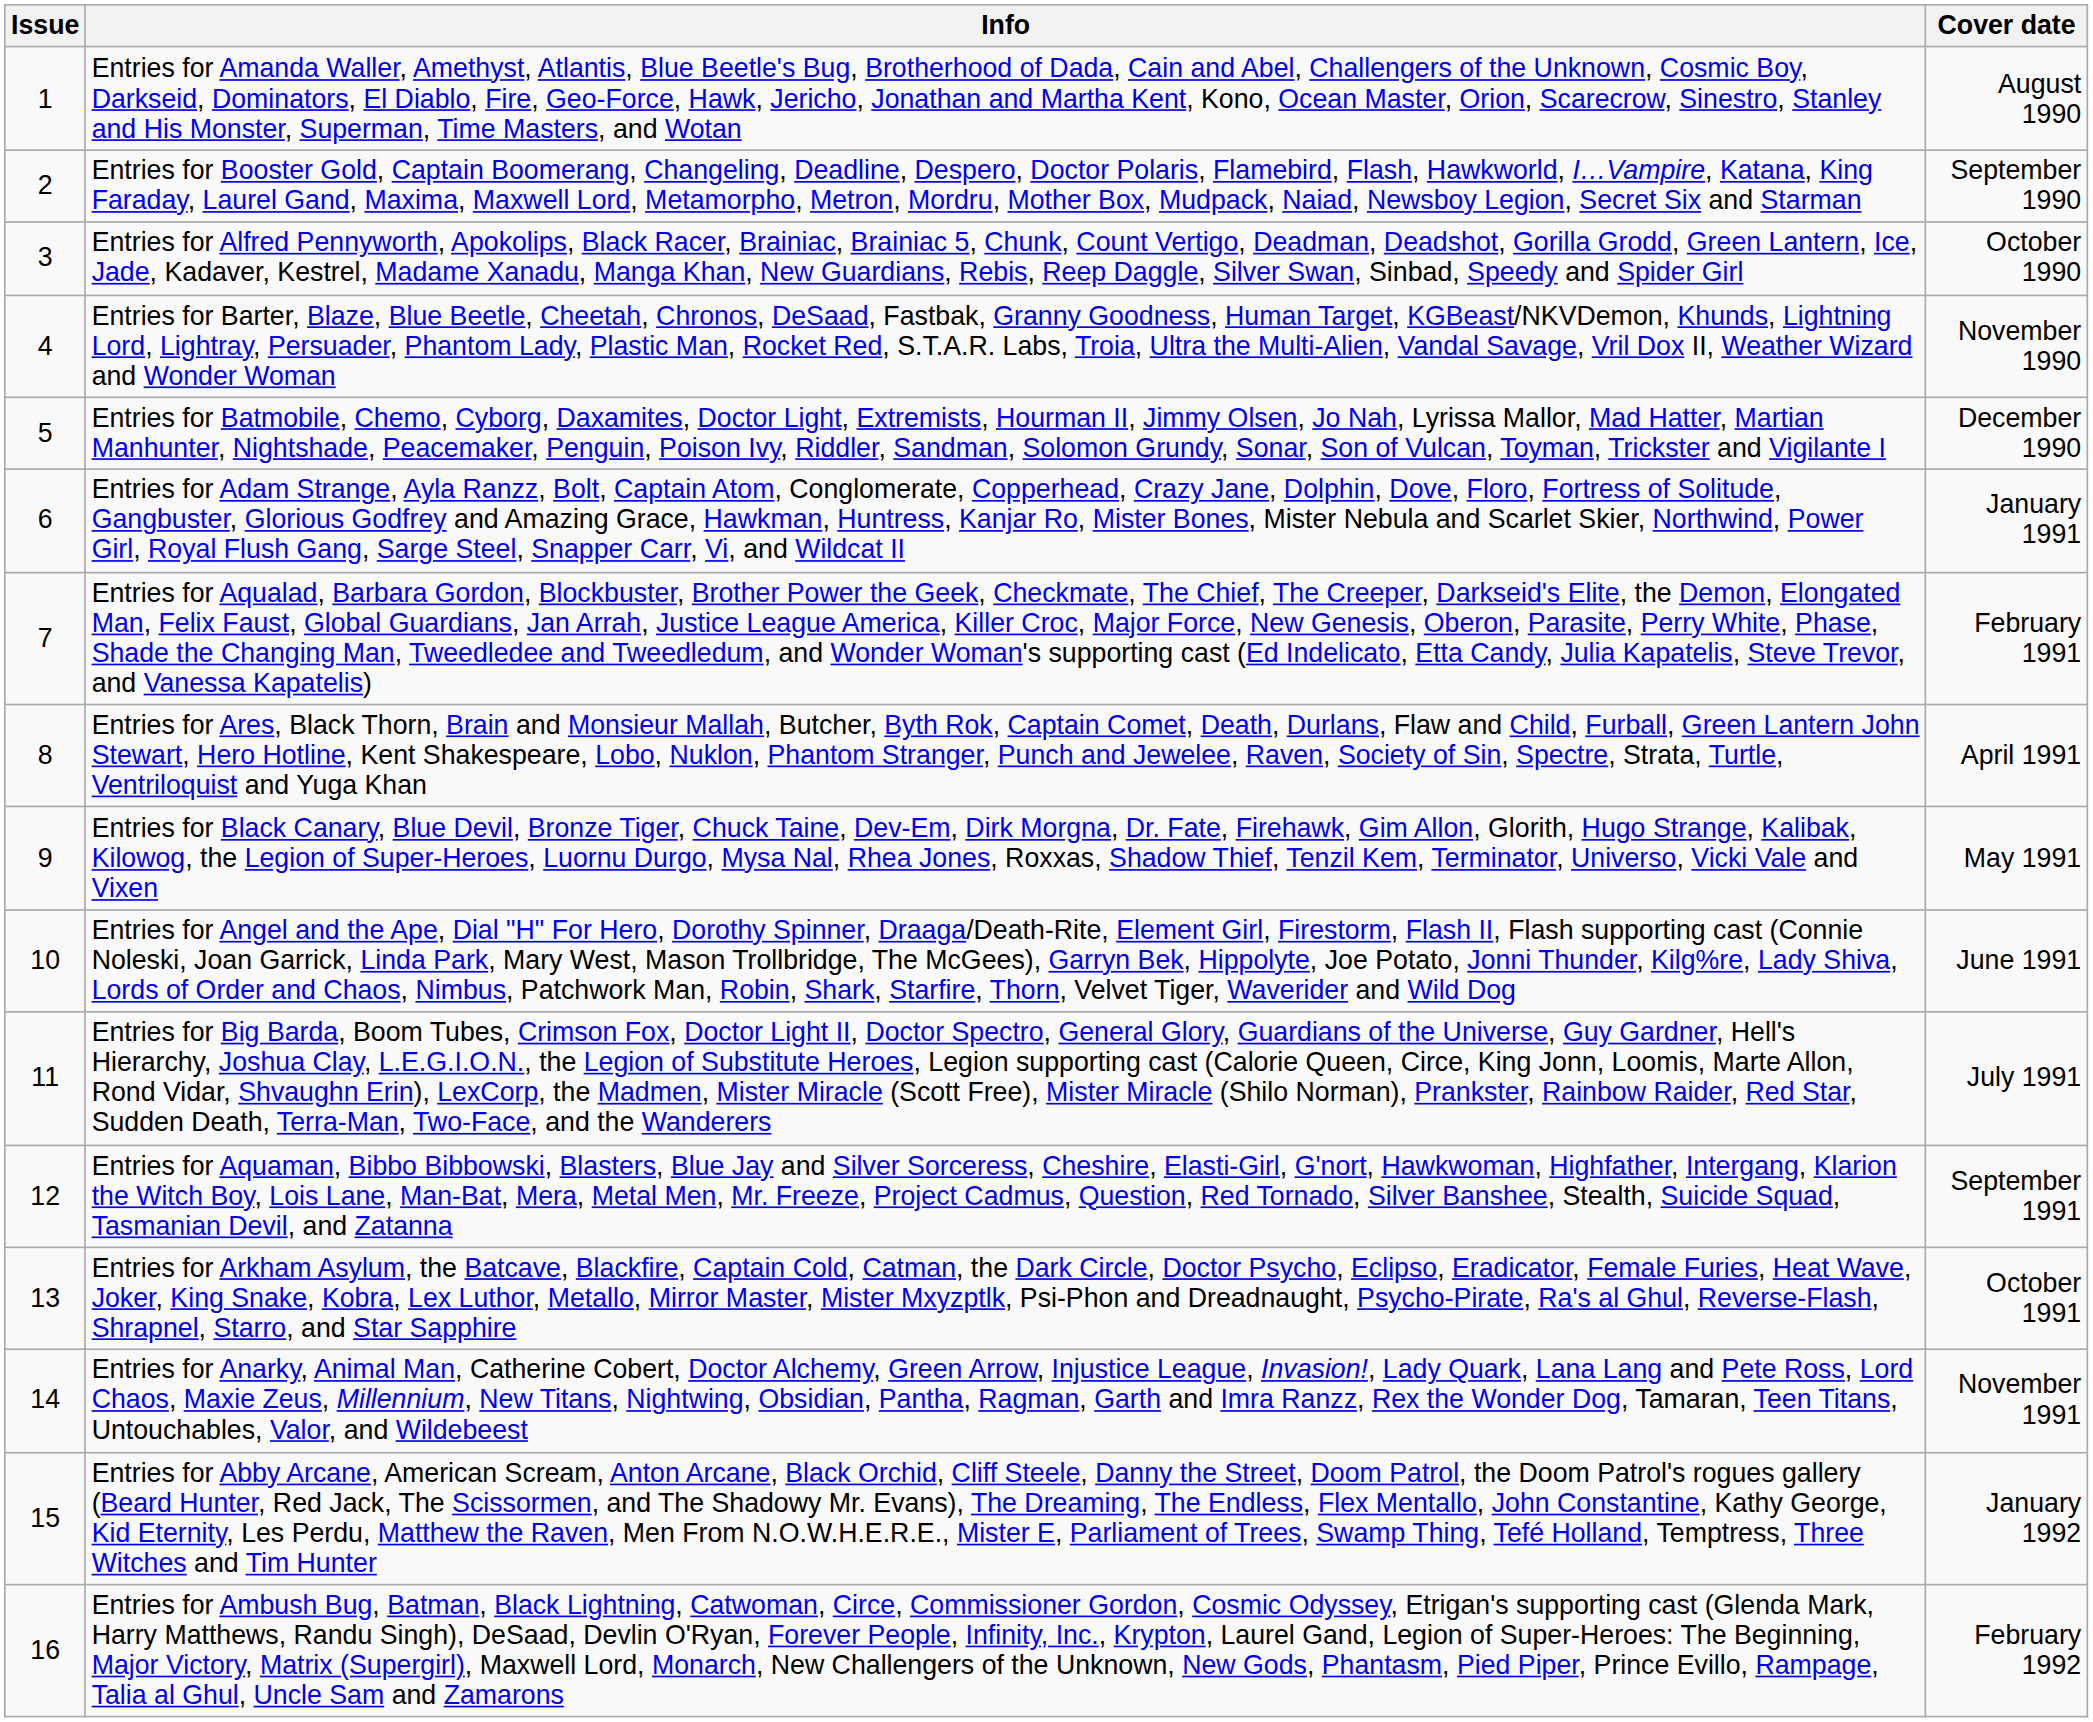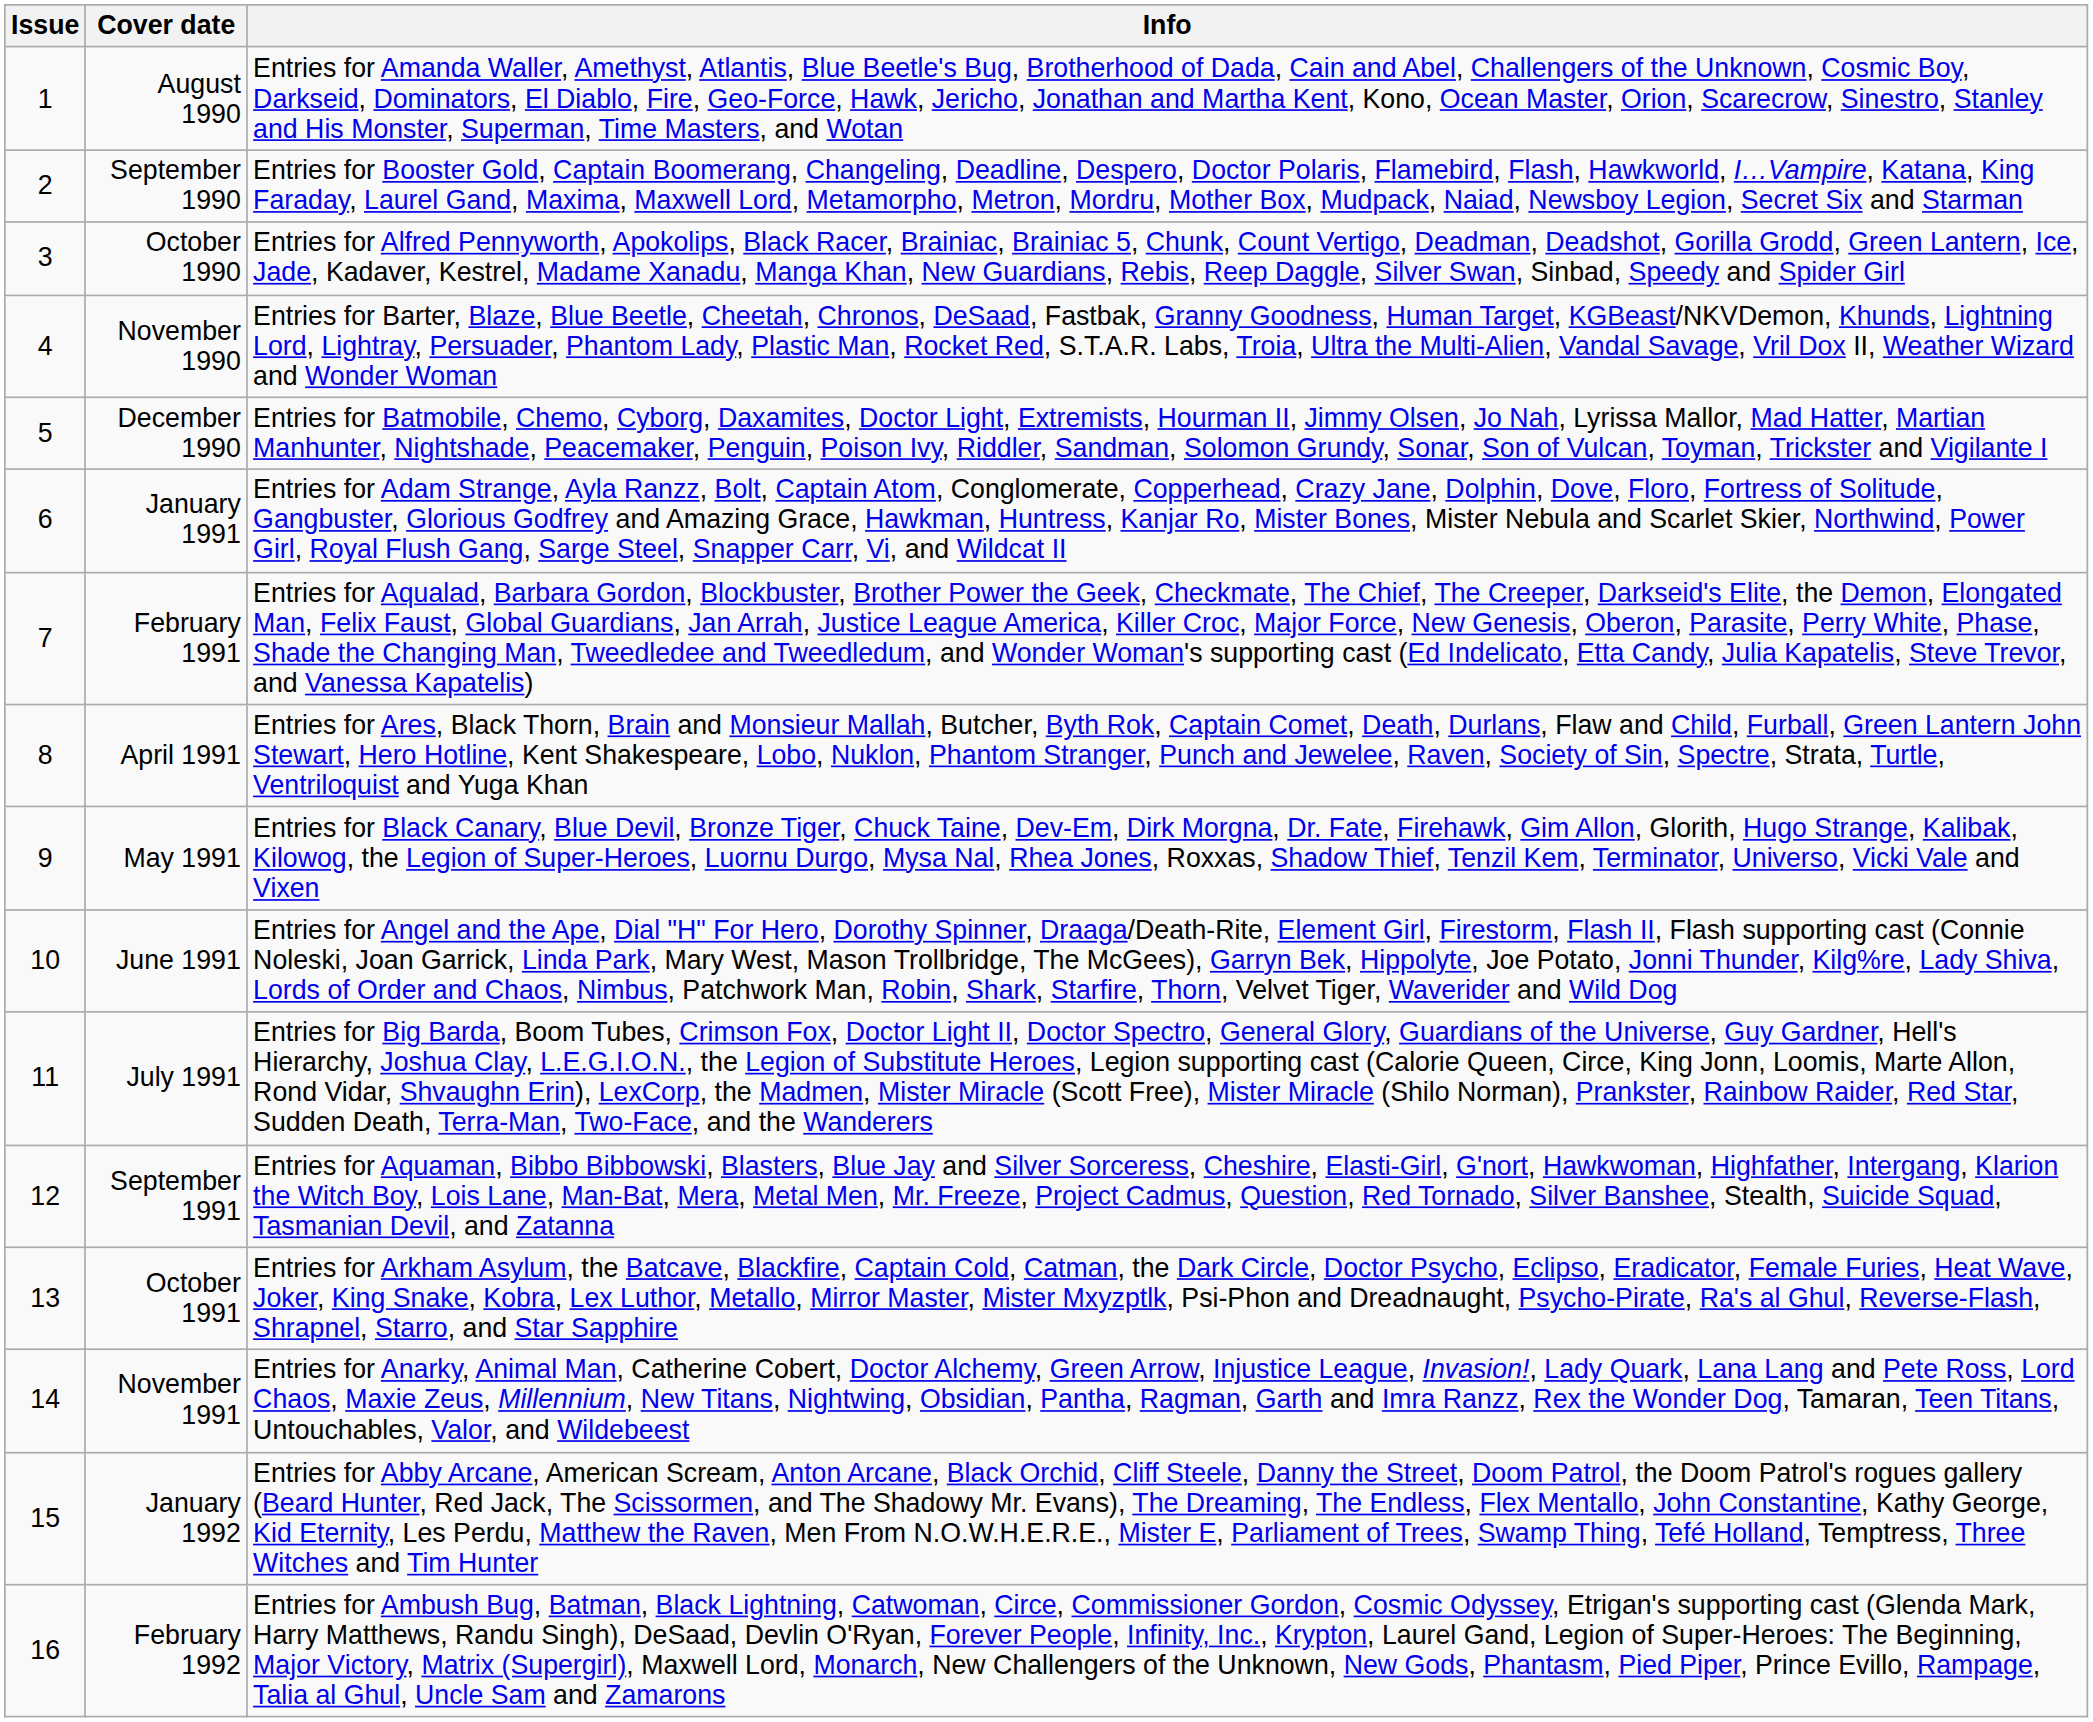columns swapped: Info <-> Cover date
